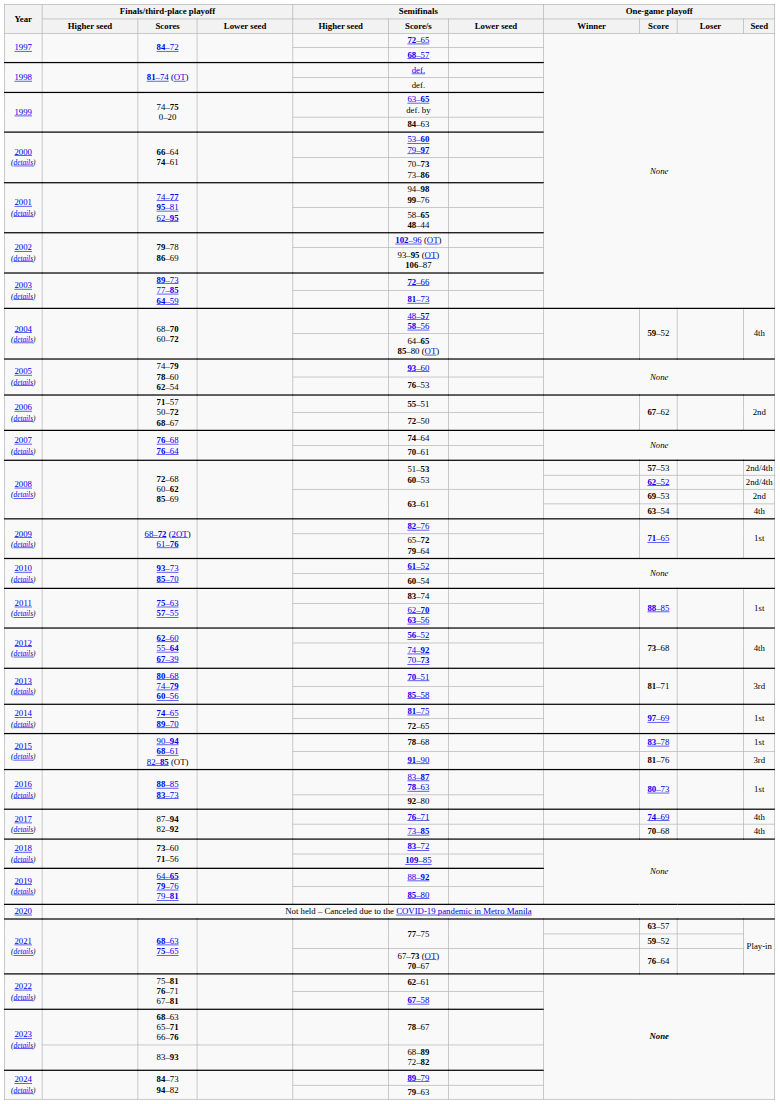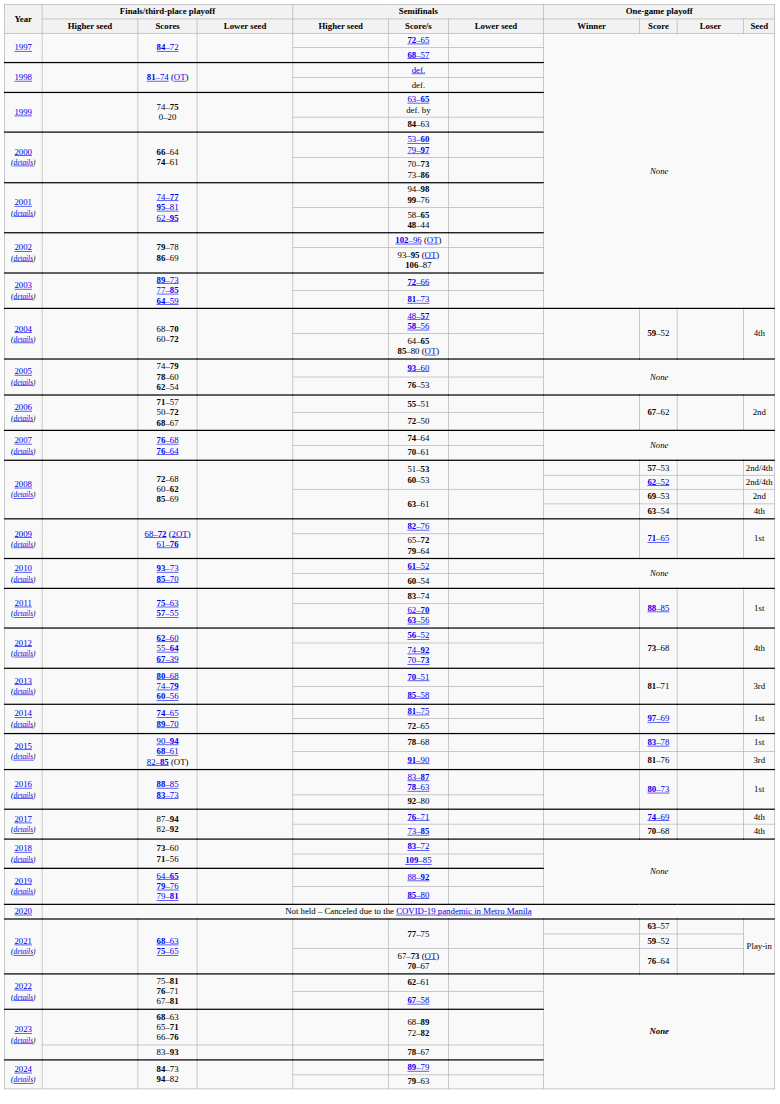68–63 65–71 66–76 | Semifinals / Score/s: 78–67 -> 68–89 72–82
83–93 | Semifinals / Score/s: 68–89 72–82 -> 78–67
